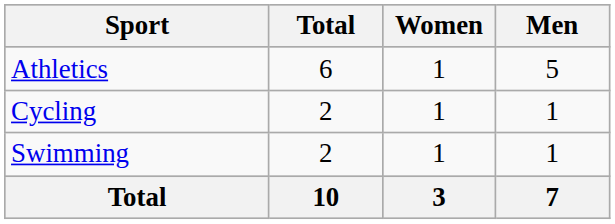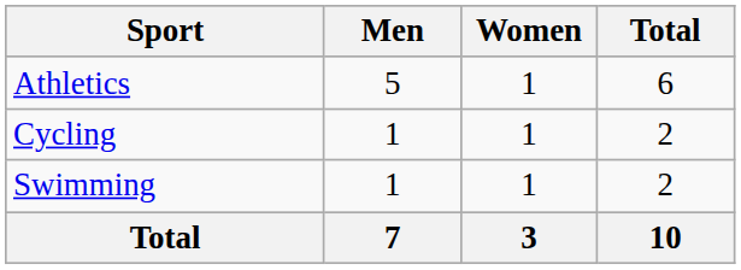columns swapped: Men <-> Total
